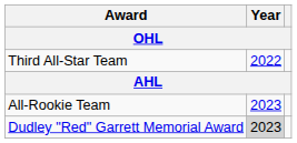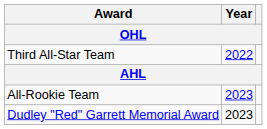Dudley "Red" Garrett Memorial Award | Year: lightgrey background -> no background
